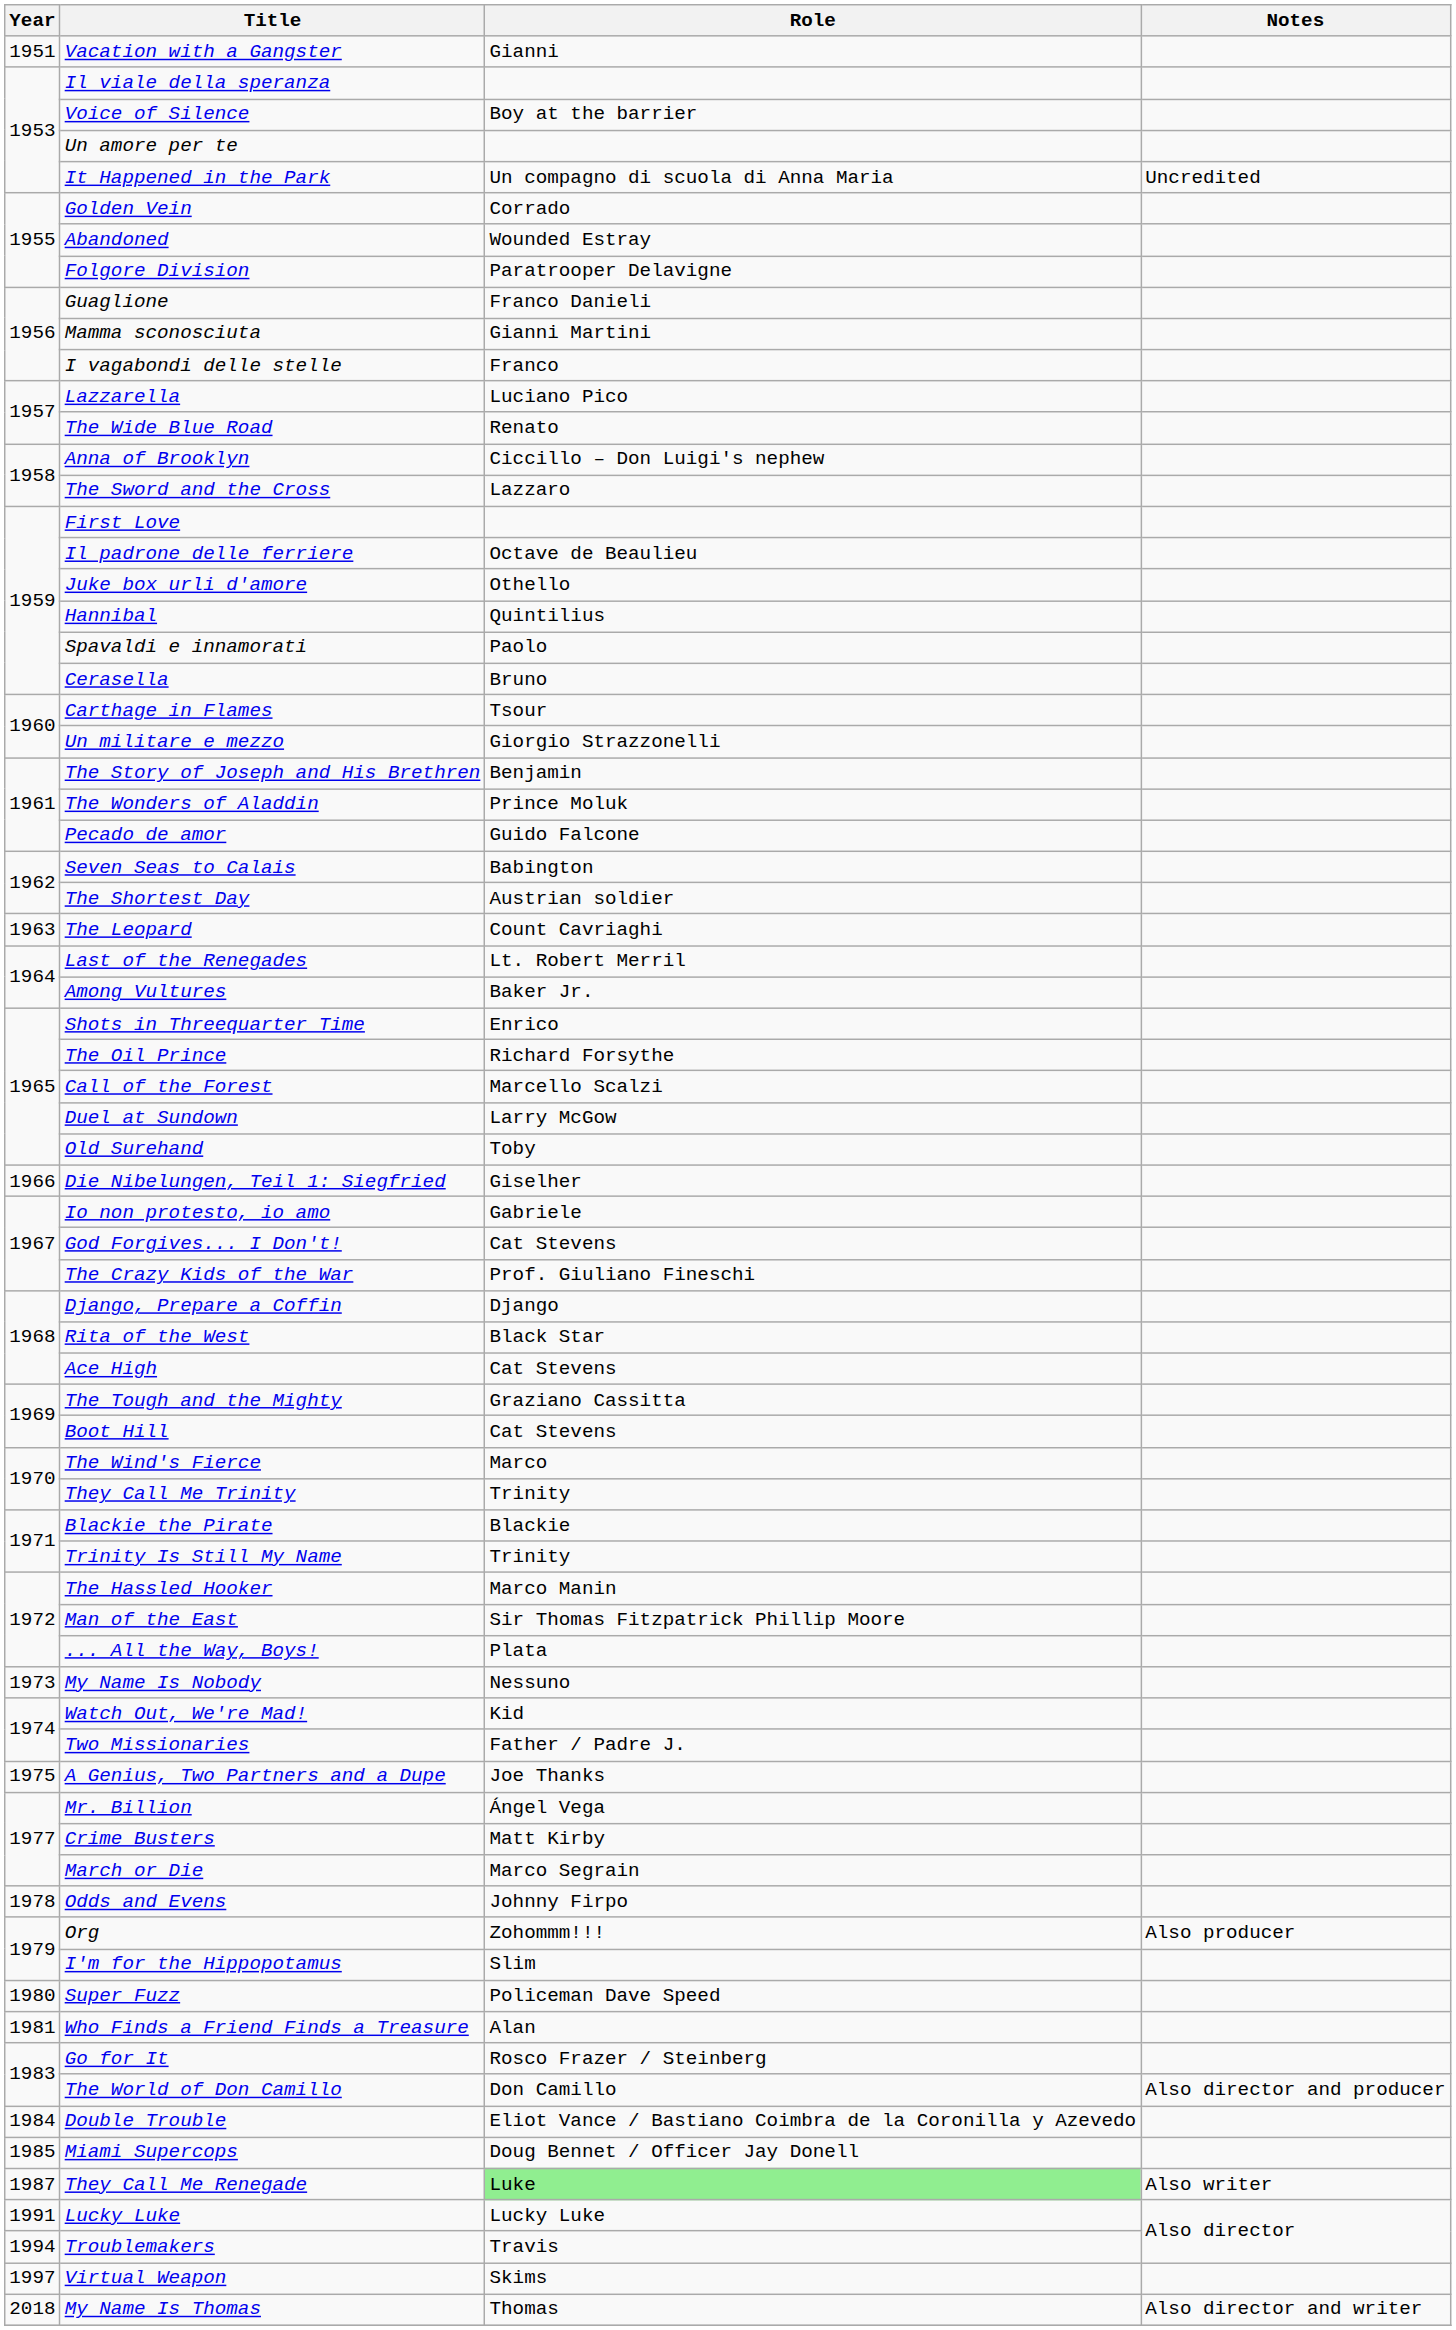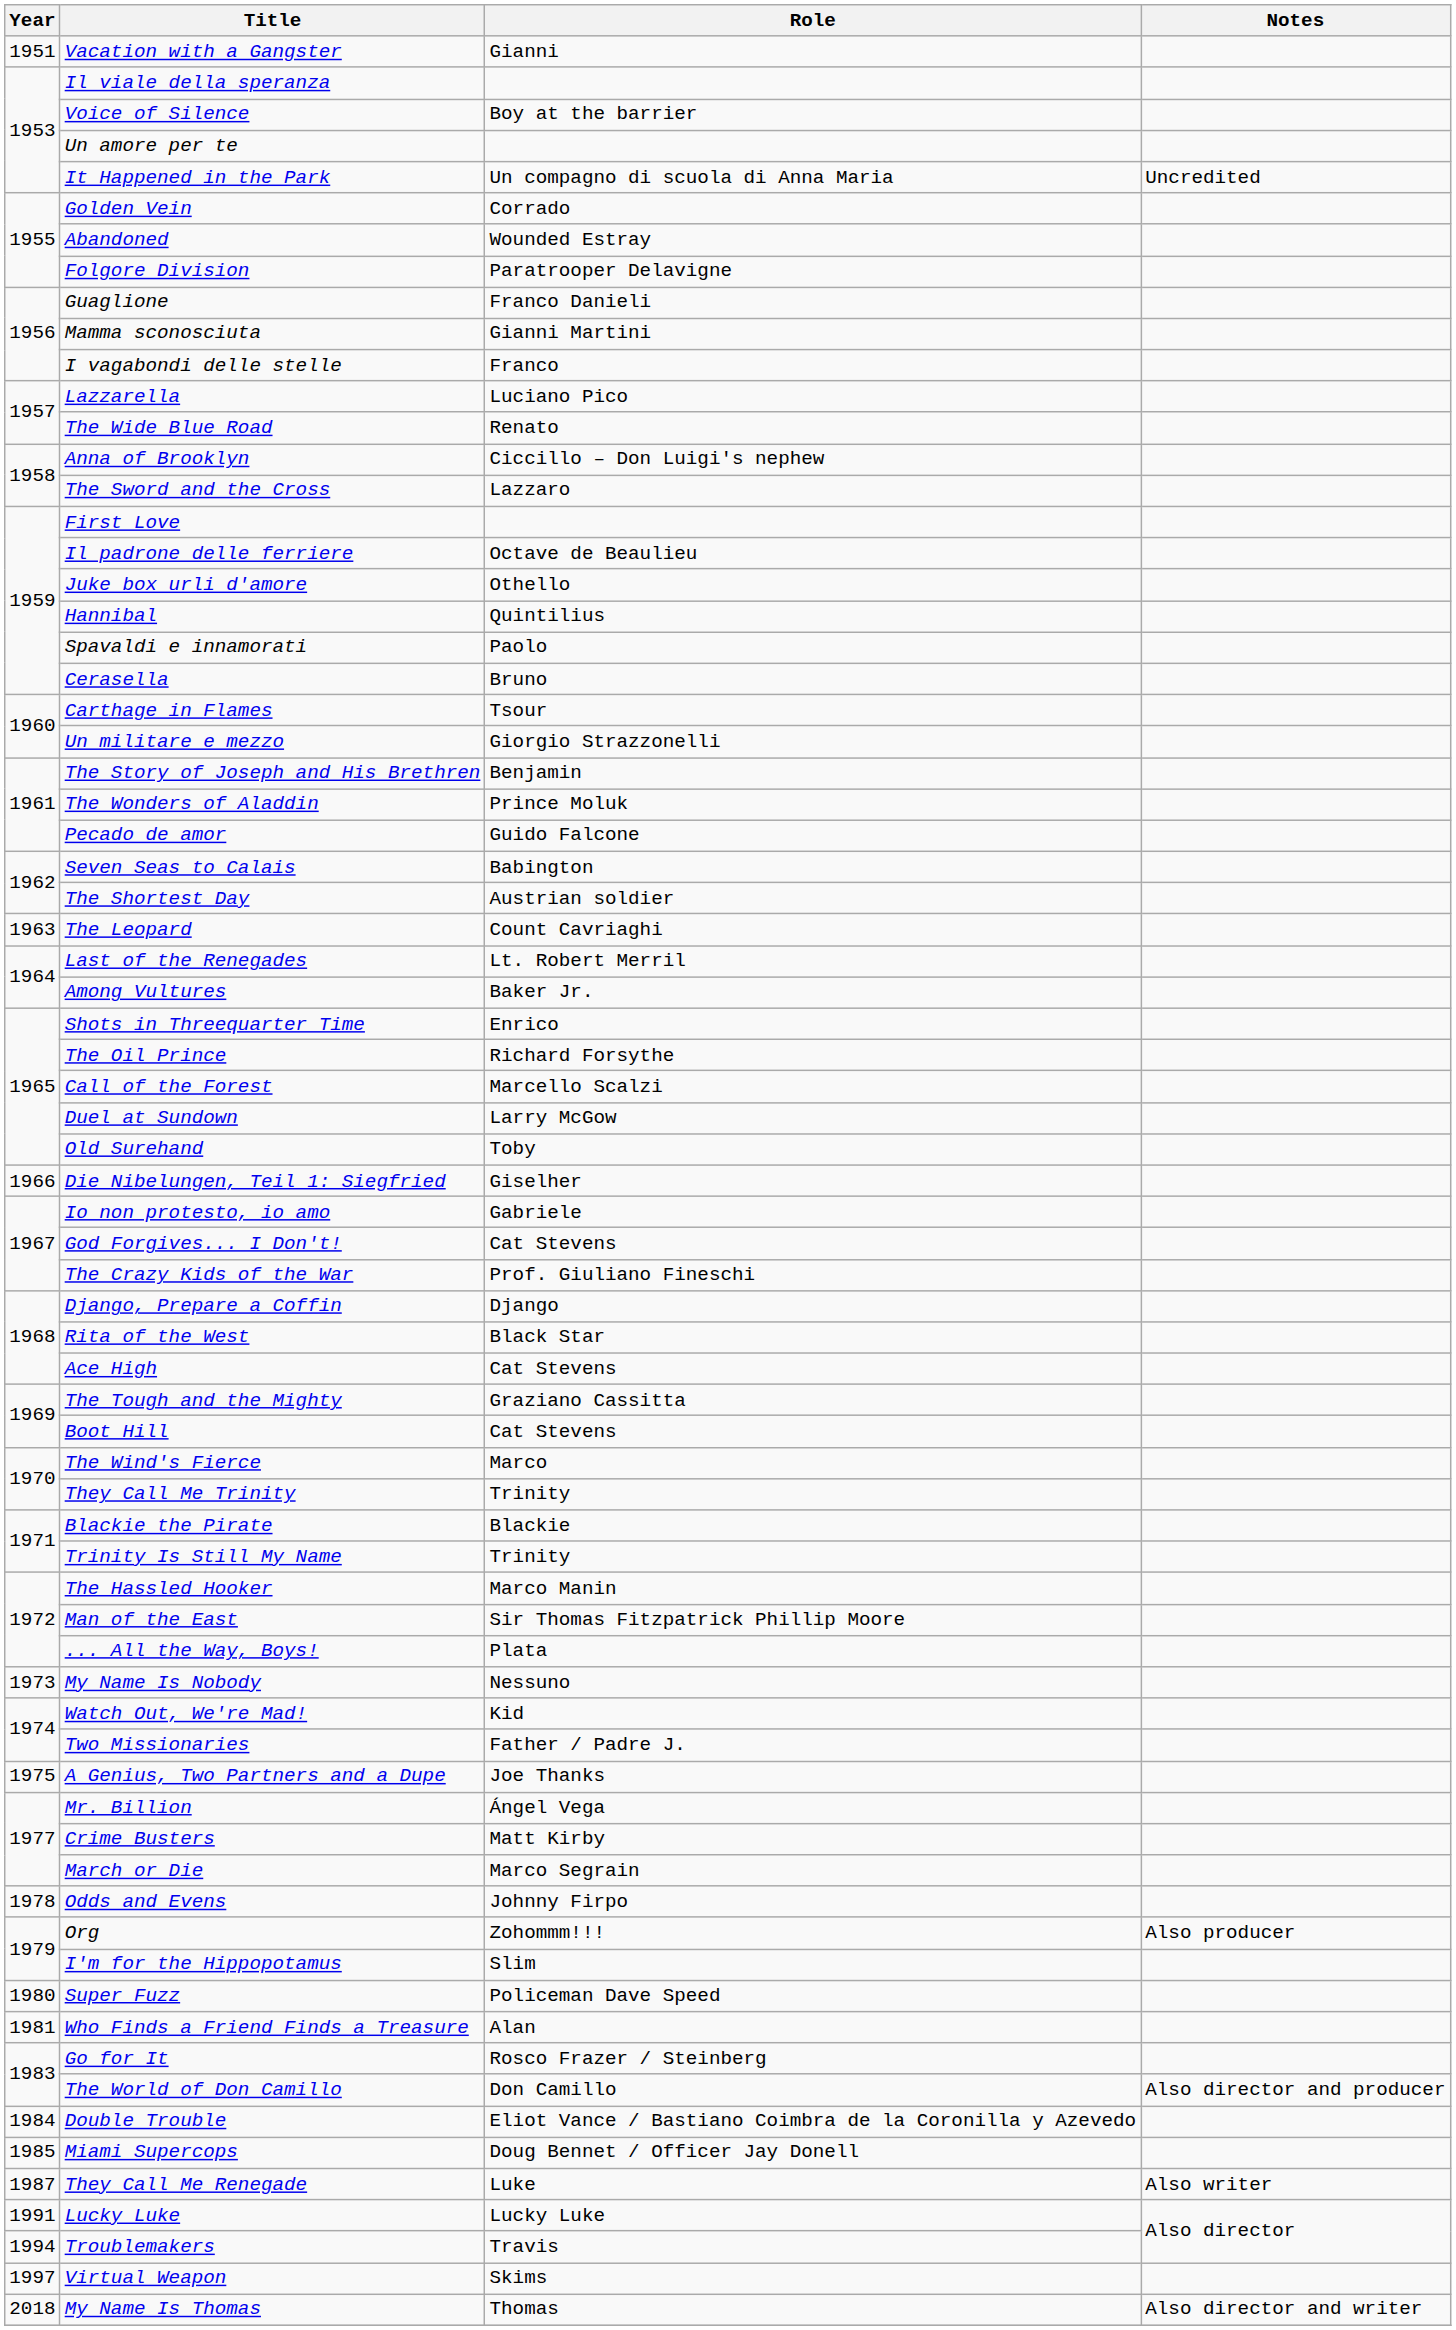They Call Me Renegade | Role: lightgreen background -> no background
